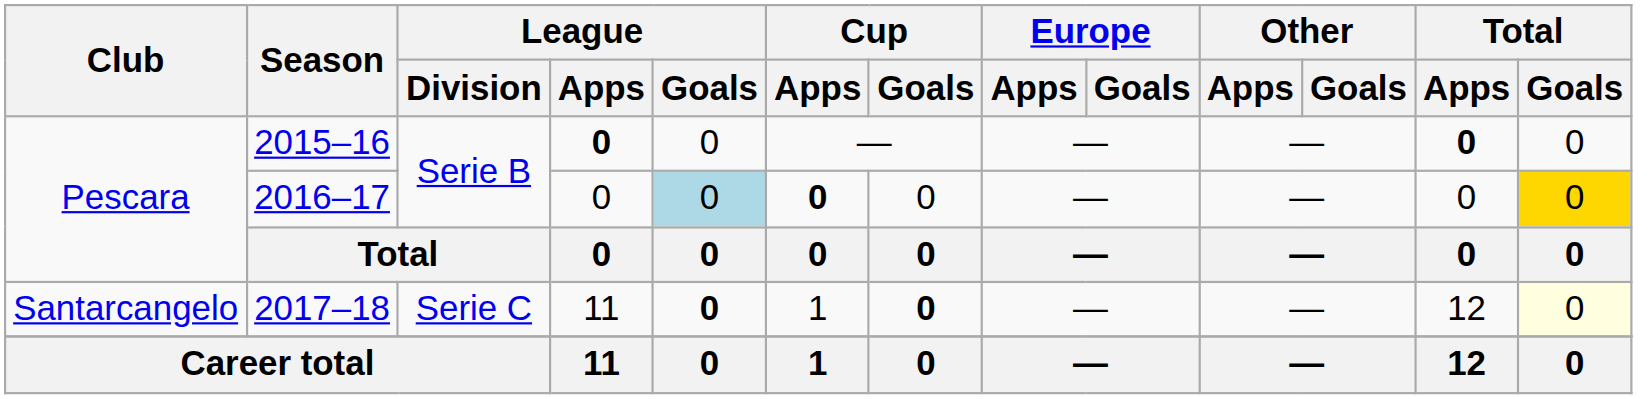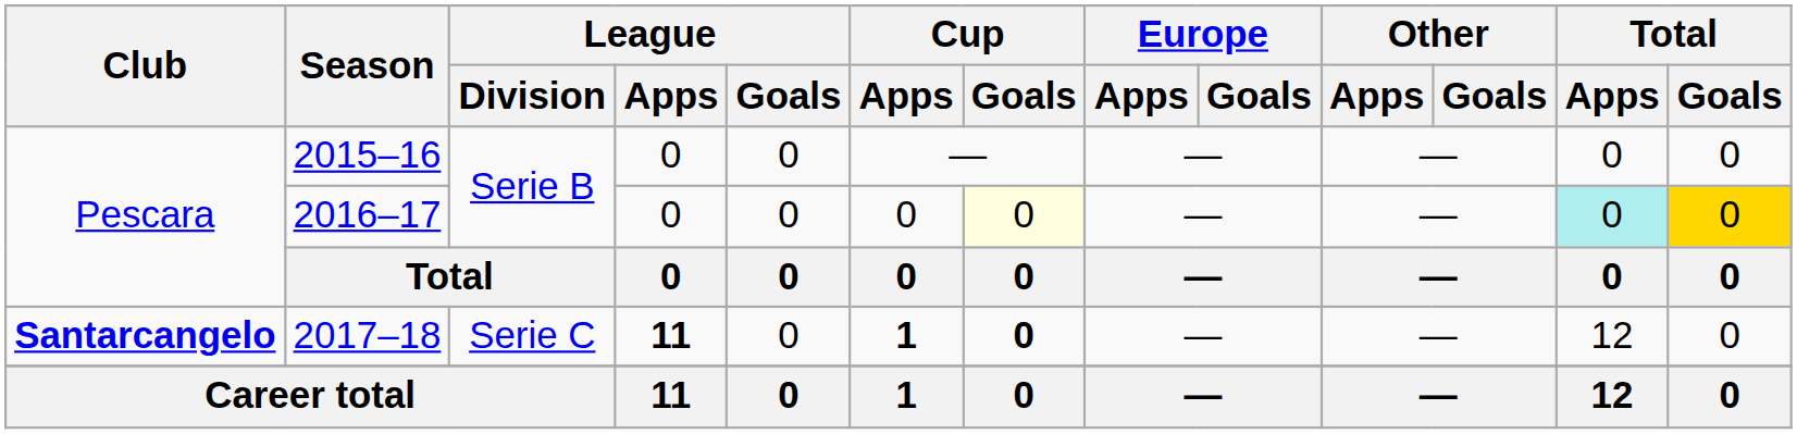2015–16 | League / Apps: bold -> normal
2015–16 | Total / Apps: bold -> normal
2016–17 | League / Goals: lightblue background -> no background
2016–17 | Cup / Apps: bold -> normal
2016–17 | Cup / Goals: no background -> lightyellow background
2016–17 | Total / Apps: no background -> paleturquoise background
2017–18 | Club: normal -> bold
2017–18 | League / Apps: normal -> bold
2017–18 | League / Goals: bold -> normal
2017–18 | Cup / Apps: normal -> bold
2017–18 | Total / Goals: lightyellow background -> no background
